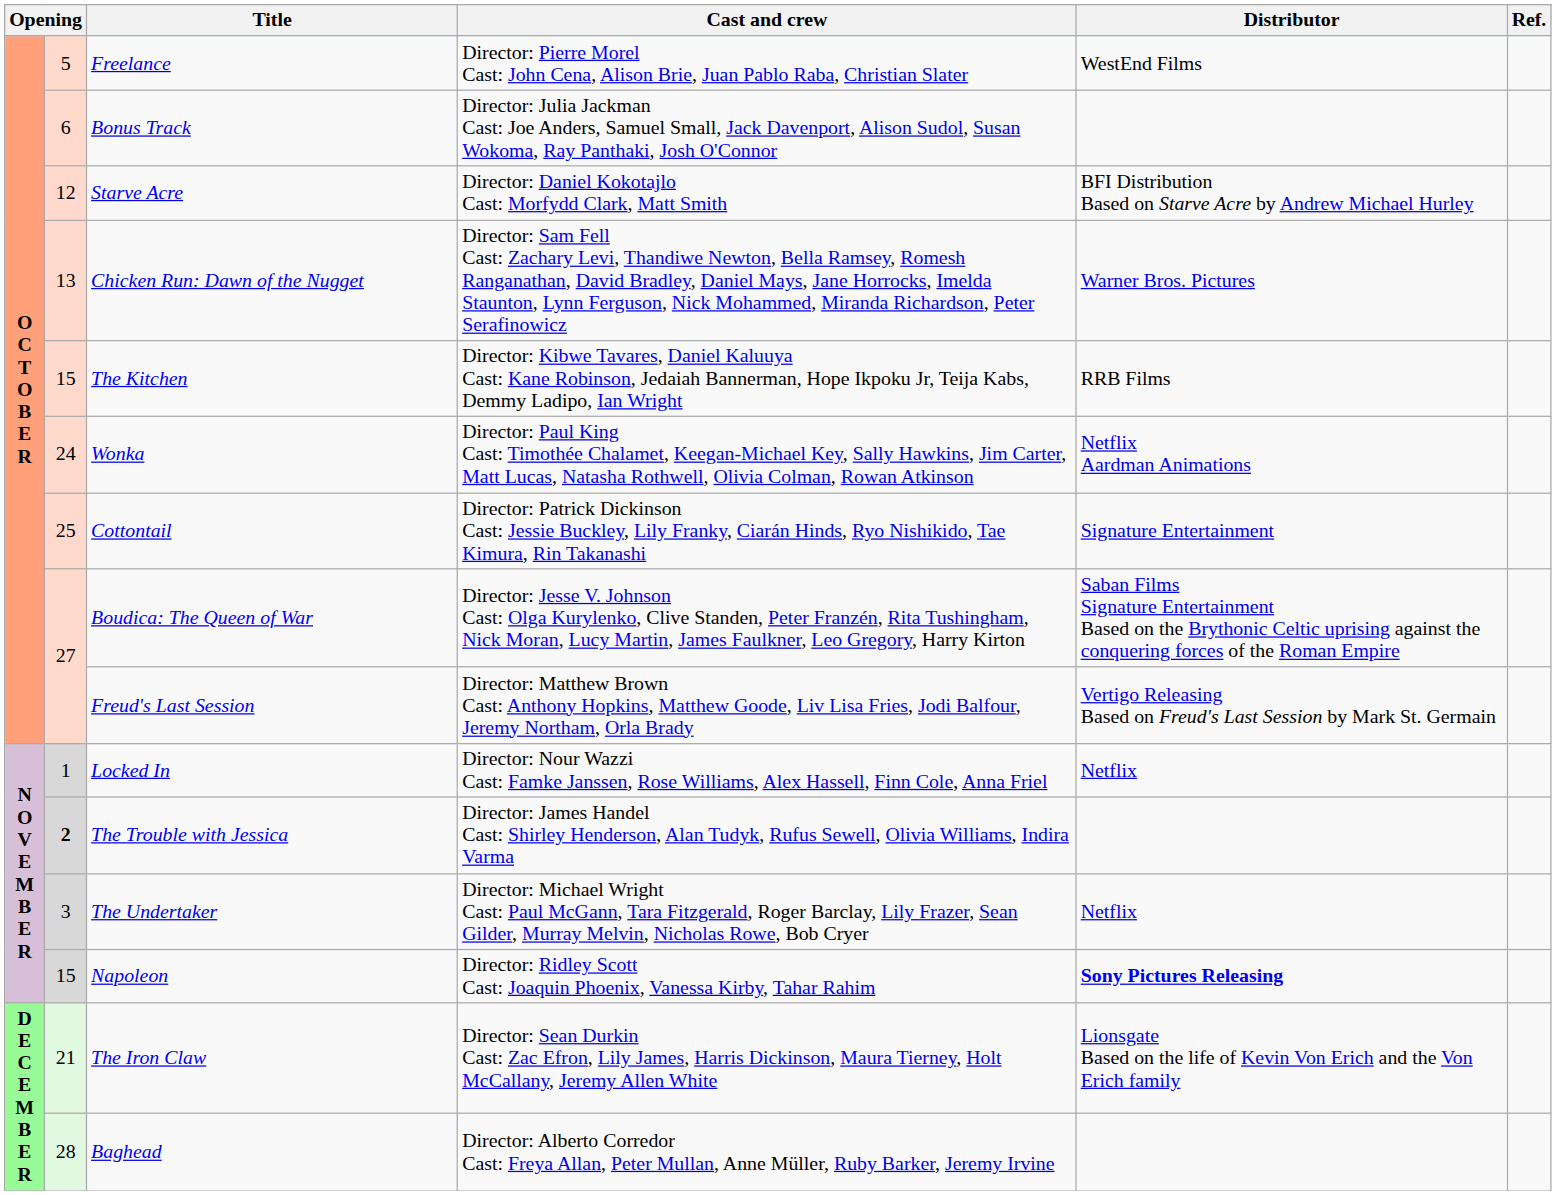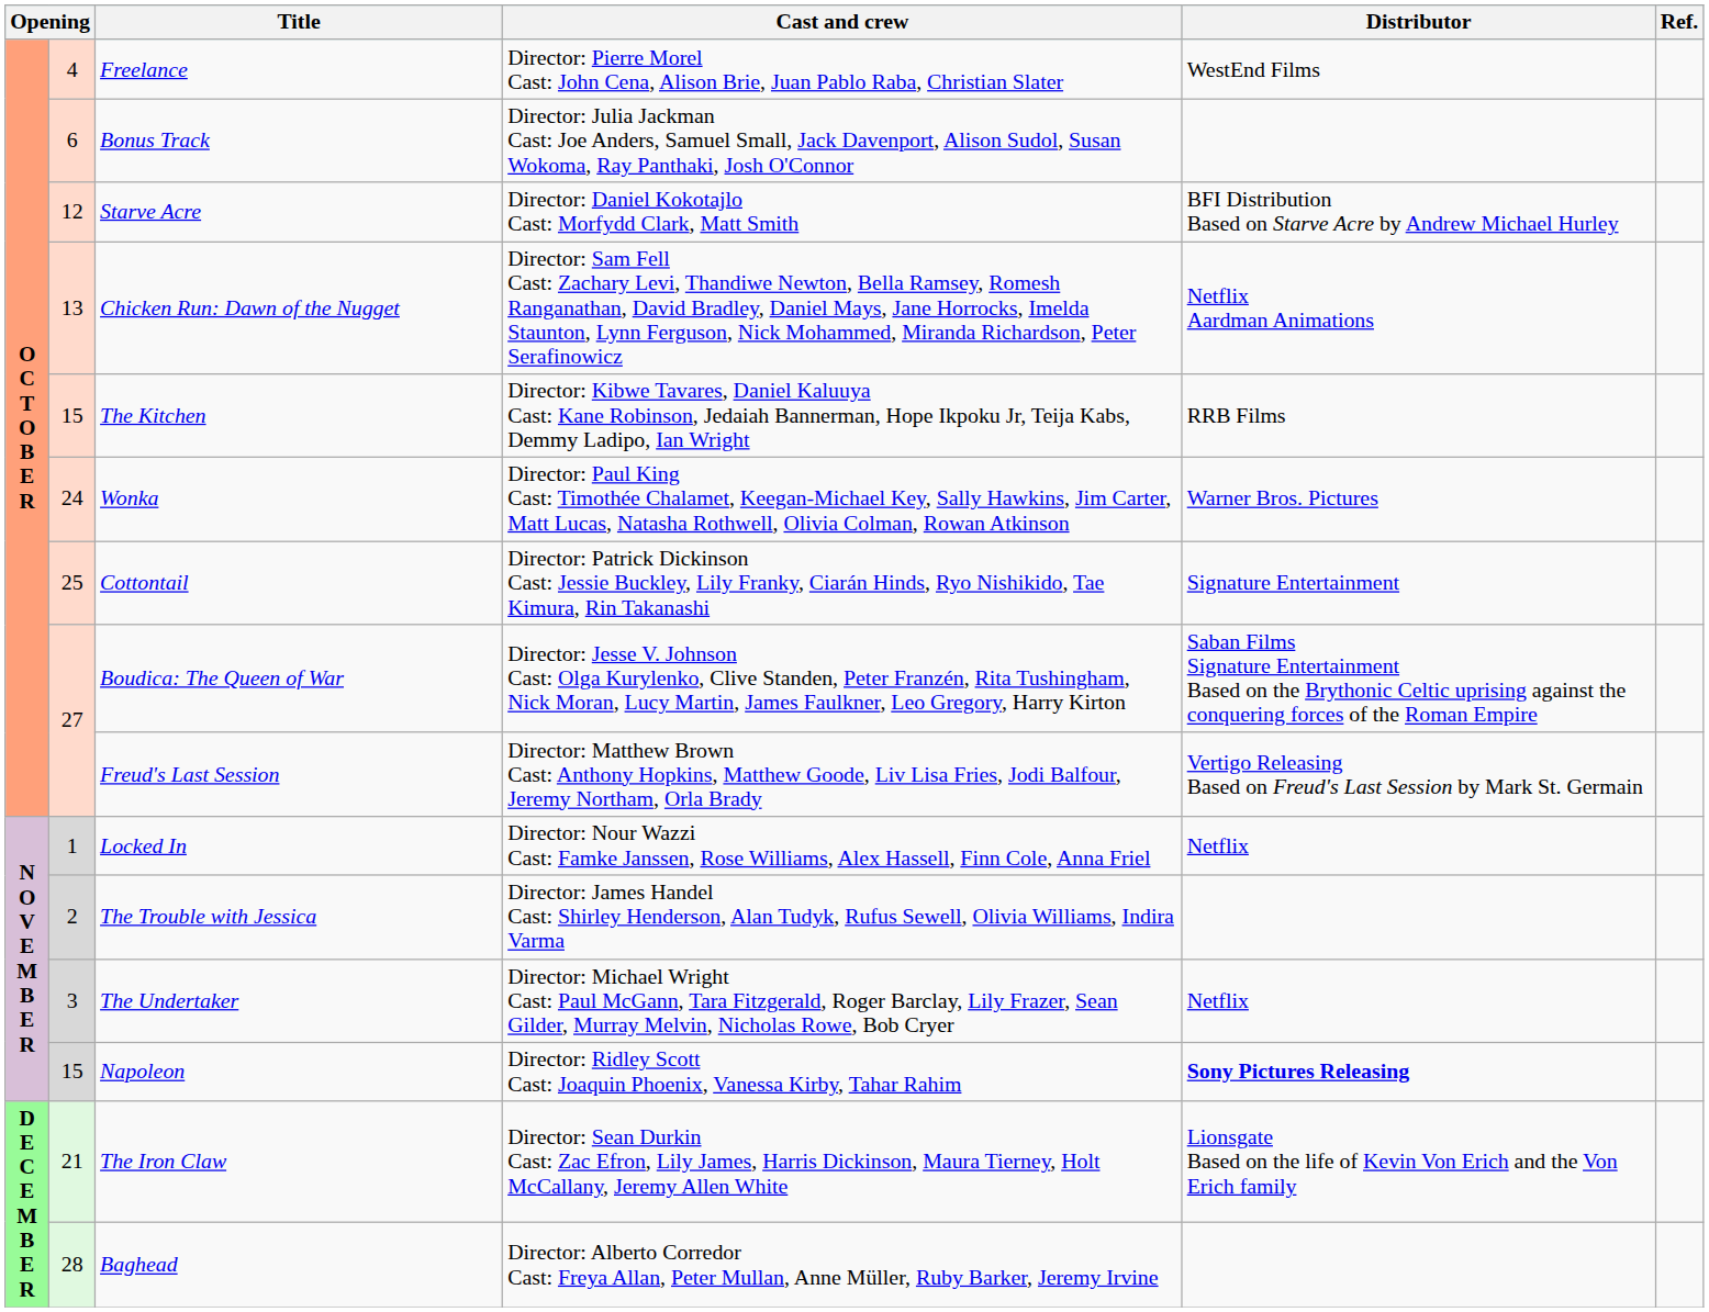Freelance | column 2: 5 -> 4
Chicken Run: Dawn of the Nugget | Distributor: Warner Bros. Pictures -> Netflix Aardman Animations
Wonka | Distributor: Netflix Aardman Animations -> Warner Bros. Pictures
The Trouble with Jessica | column 2: bold -> normal
